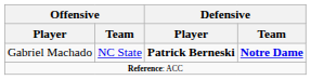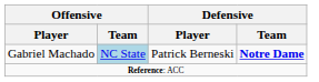Gabriel Machado | Offensive / Team: no background -> lightblue background
Gabriel Machado | Defensive / Player: bold -> normal
